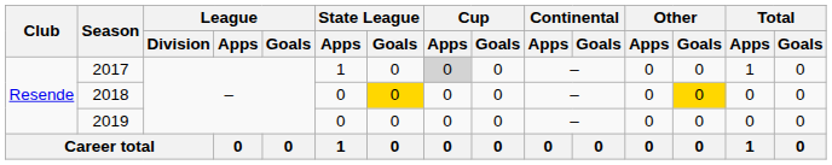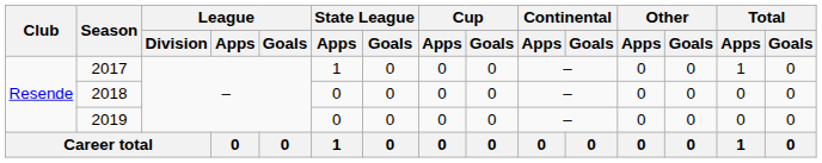2017 | Cup / Apps: lightgrey background -> no background
2018 | State League / Goals: gold background -> no background
2018 | Other / Goals: gold background -> no background
